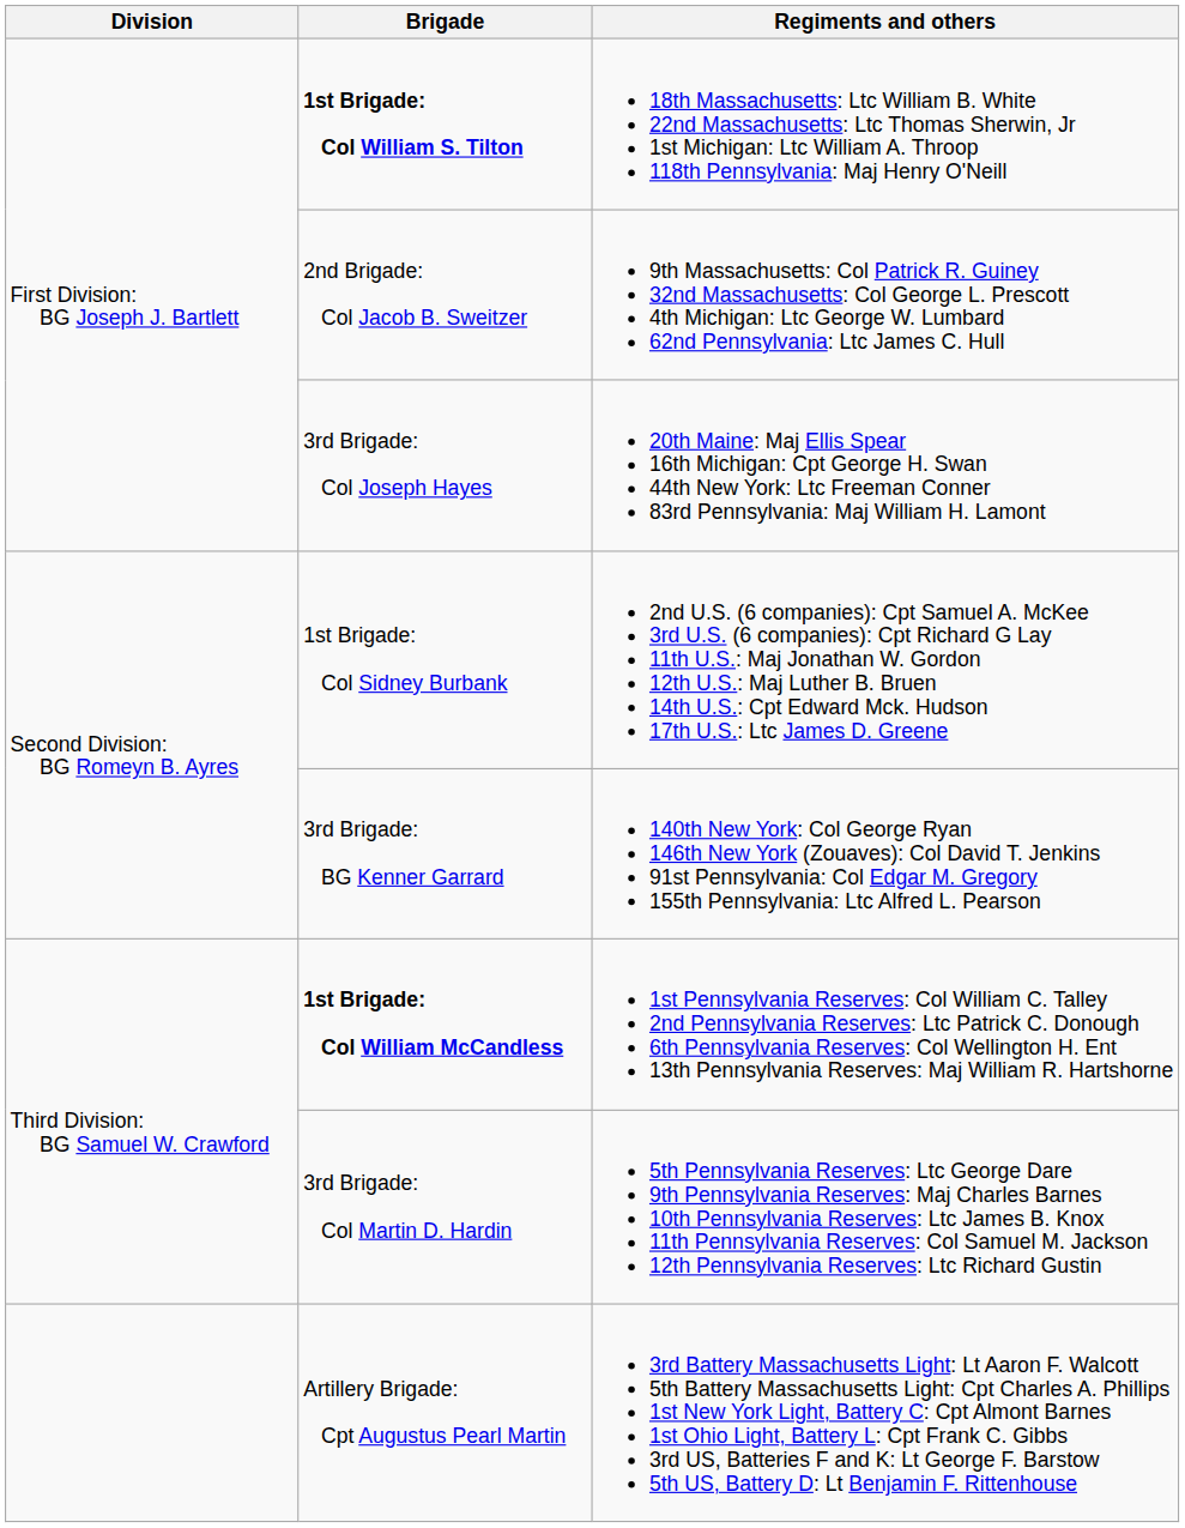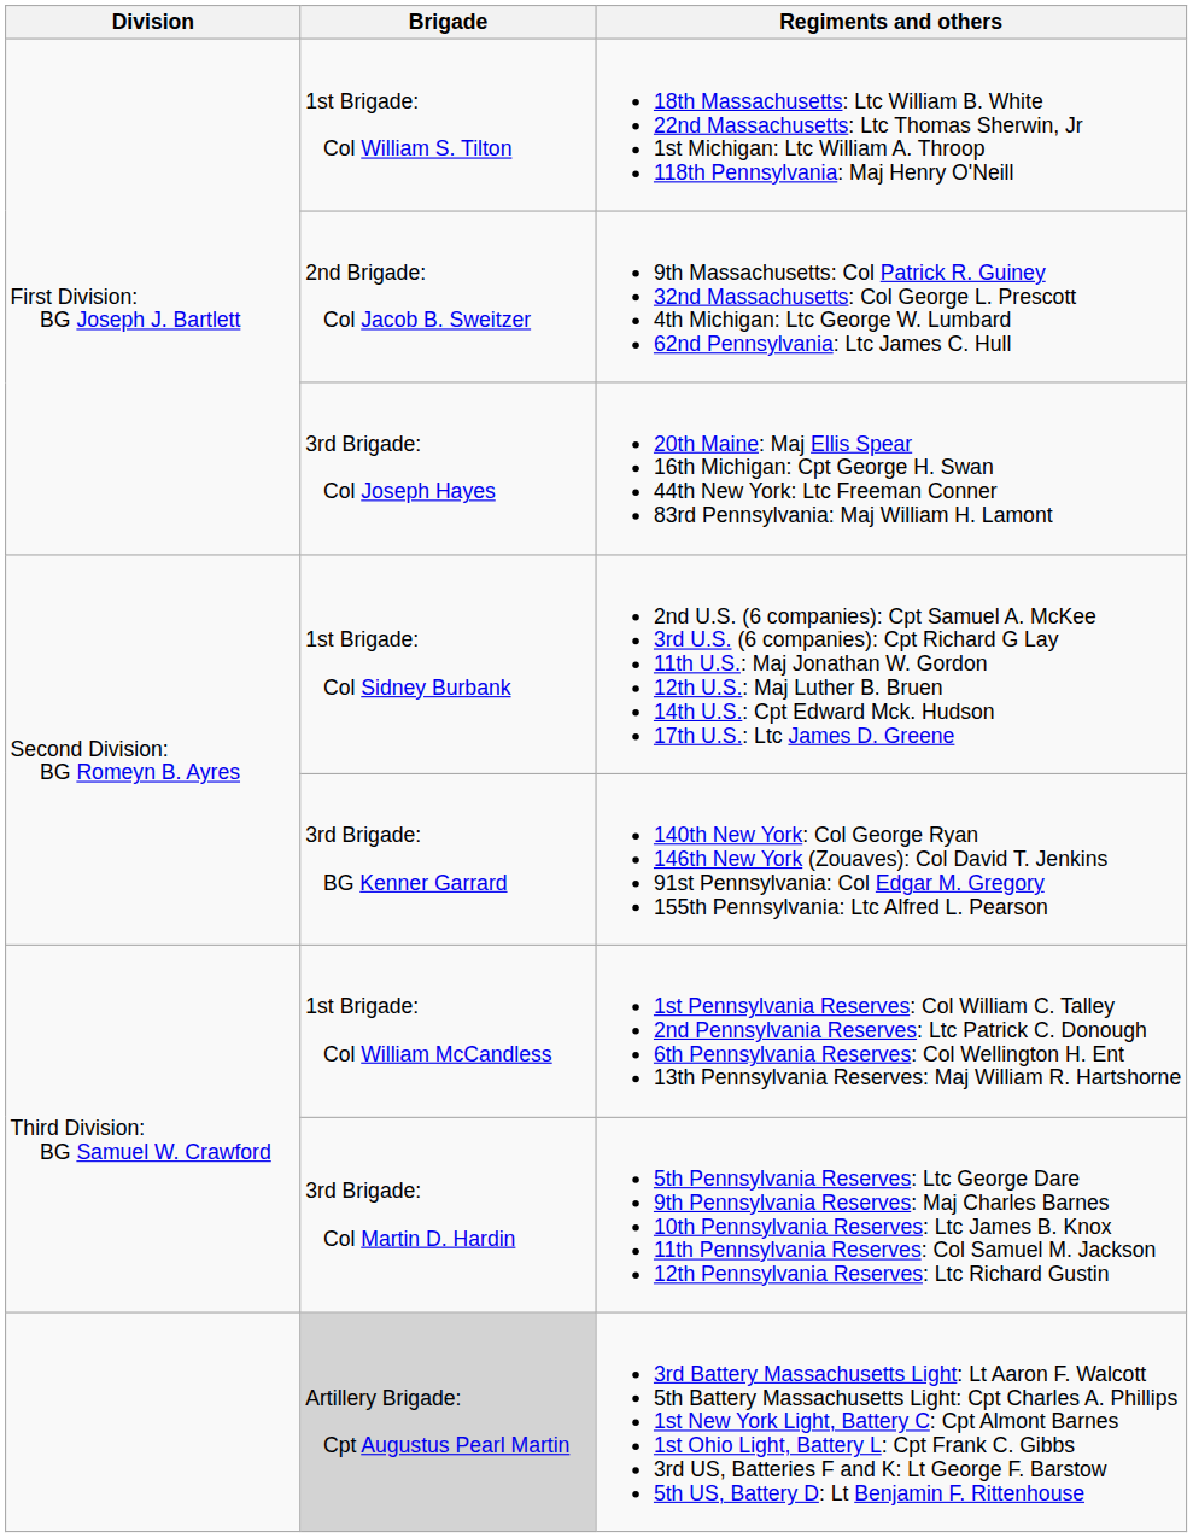1st Brigade: Col William S. Tilton | Brigade: bold -> normal
1st Brigade: Col William McCandless | Brigade: bold -> normal
Artillery Brigade: Cpt Augustus Pearl Martin | Brigade: no background -> lightgrey background
